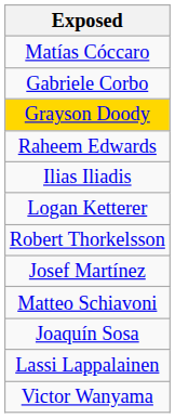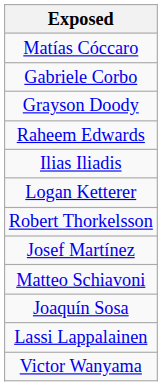row 4 | column 1: gold background -> no background
